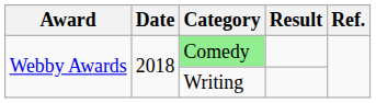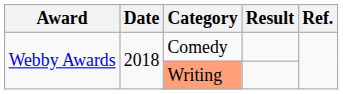Comedy | Category: lightgreen background -> no background
Writing | Category: no background -> lightsalmon background
